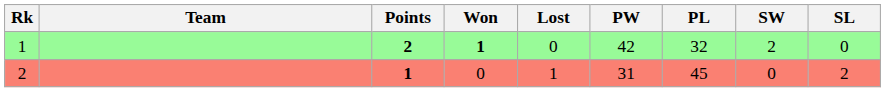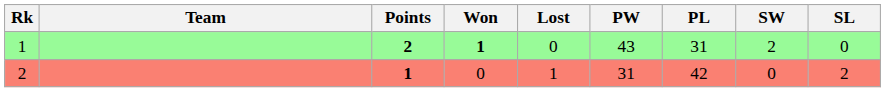row 2 | PW: 42 -> 43
row 2 | PL: 32 -> 31
row 3 | PL: 45 -> 42
